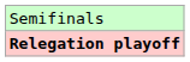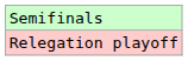row 2 | column 1: bold -> normal
